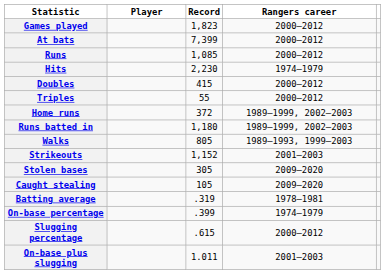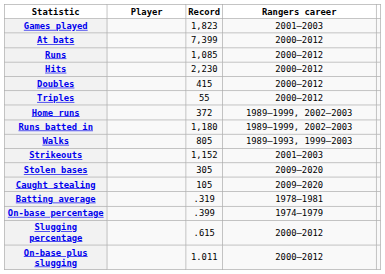Games played | Rangers career: 2000–2012 -> 2001–2003
Hits | Rangers career: 1974–1979 -> 2000–2012
On-base plus slugging | Rangers career: 2001–2003 -> 2000–2012
